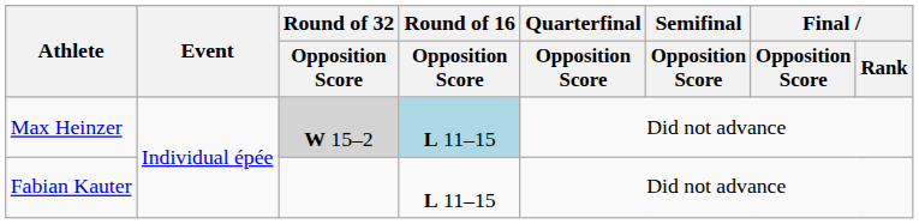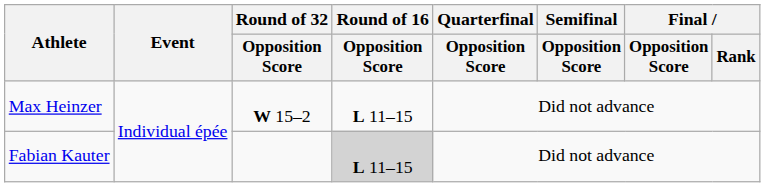Max Heinzer | Round of 32 / Opposition Score: lightgrey background -> no background
Max Heinzer | Round of 16 / Opposition Score: lightblue background -> no background
Fabian Kauter | Round of 16 / Opposition Score: no background -> lightgrey background
